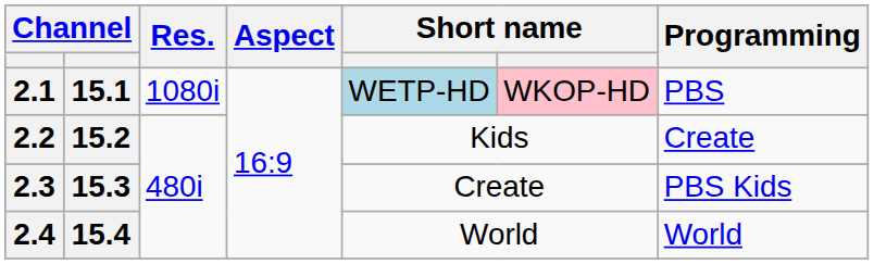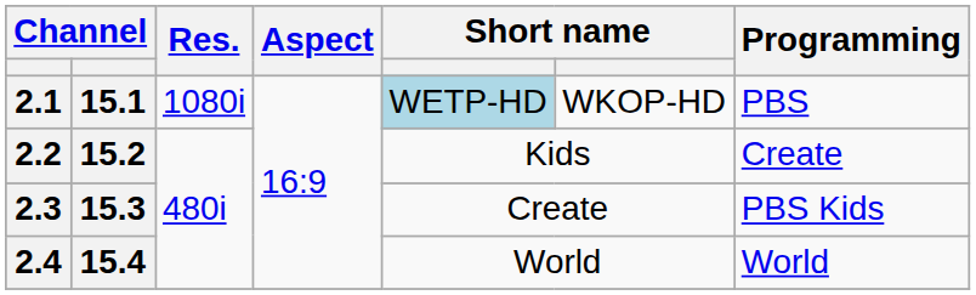2.1 | column 6: pink background -> no background
